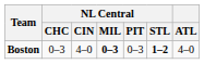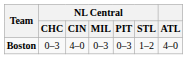Boston | NL Central / MIL: bold -> normal
Boston | NL Central / STL: bold -> normal
